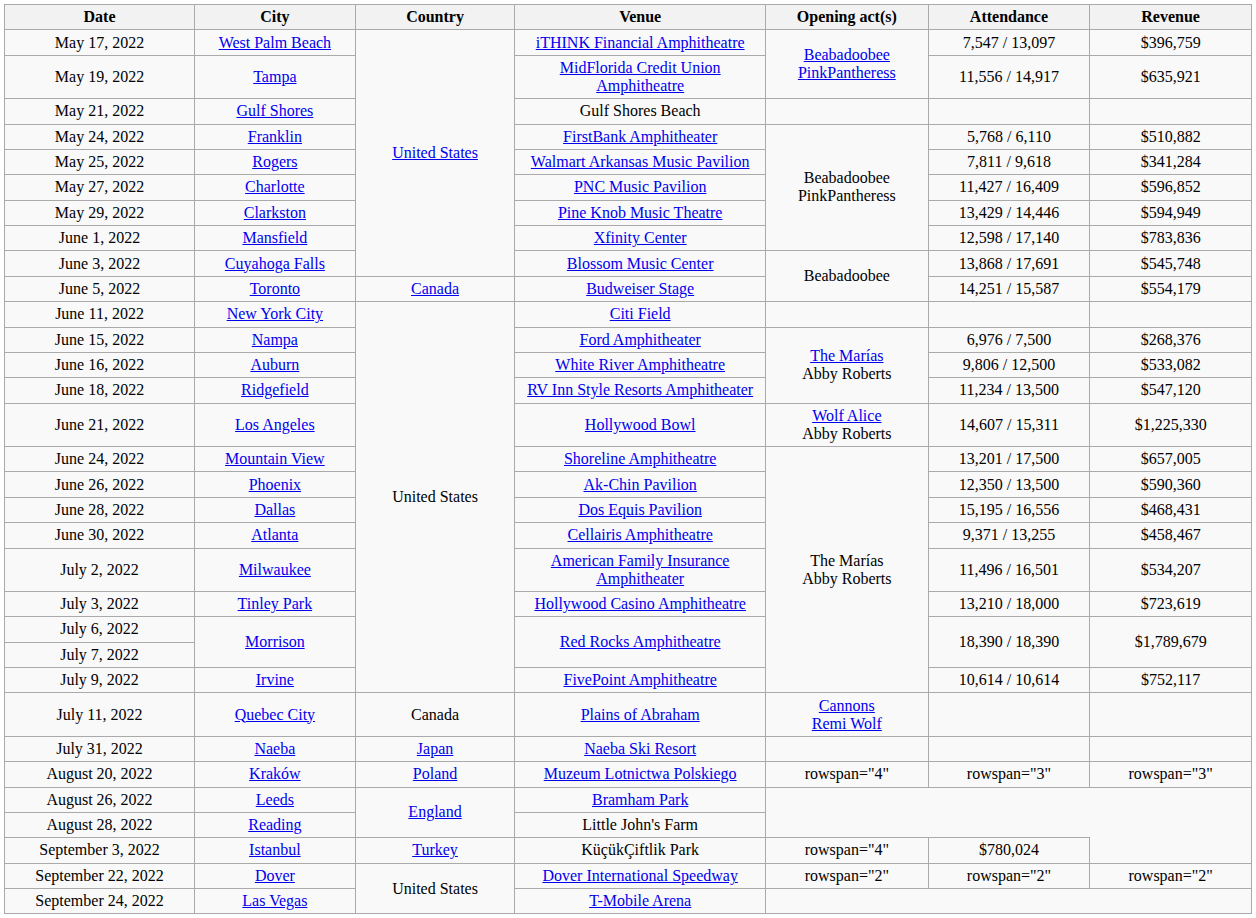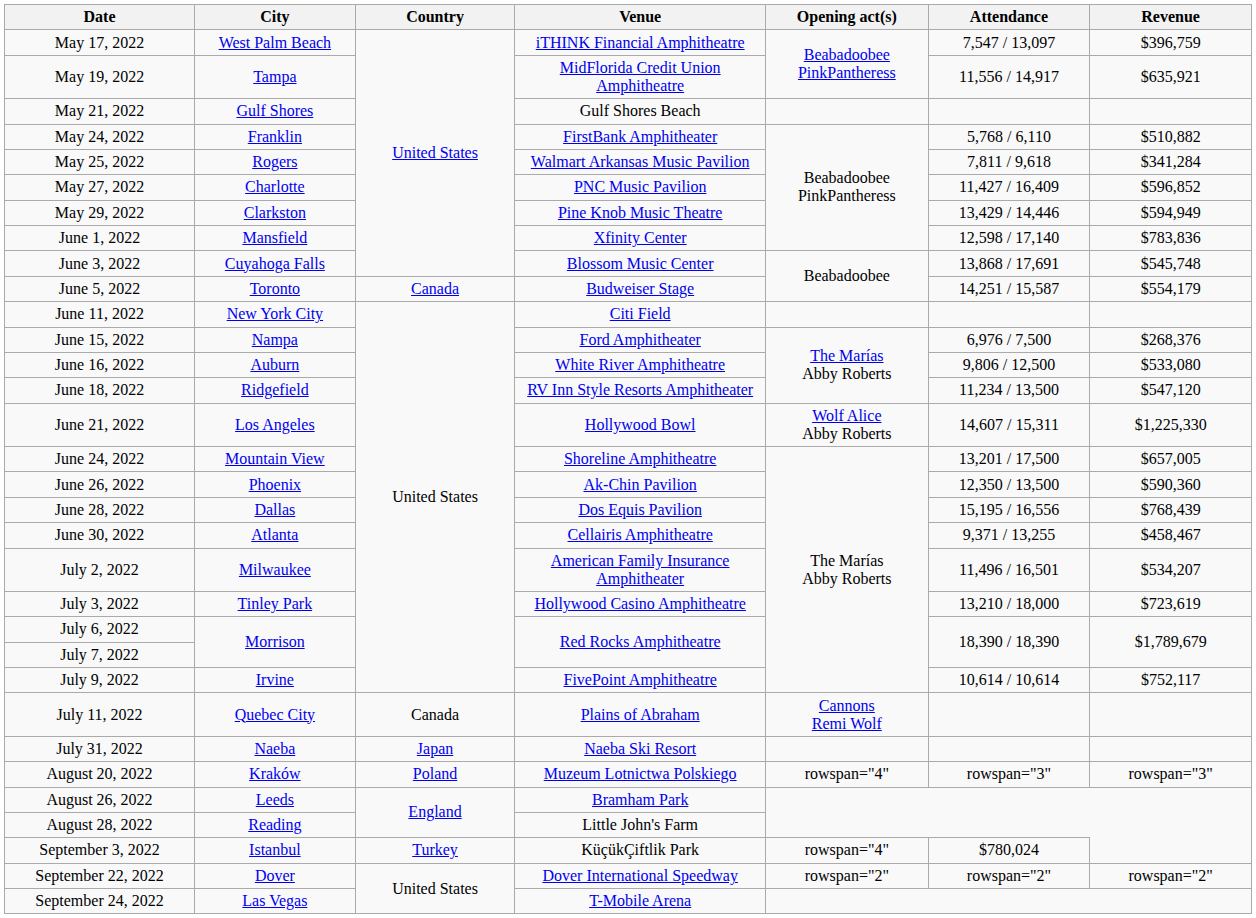June 16, 2022 | Revenue: $533,082 -> $533,080
June 28, 2022 | Revenue: $468,431 -> $768,439
